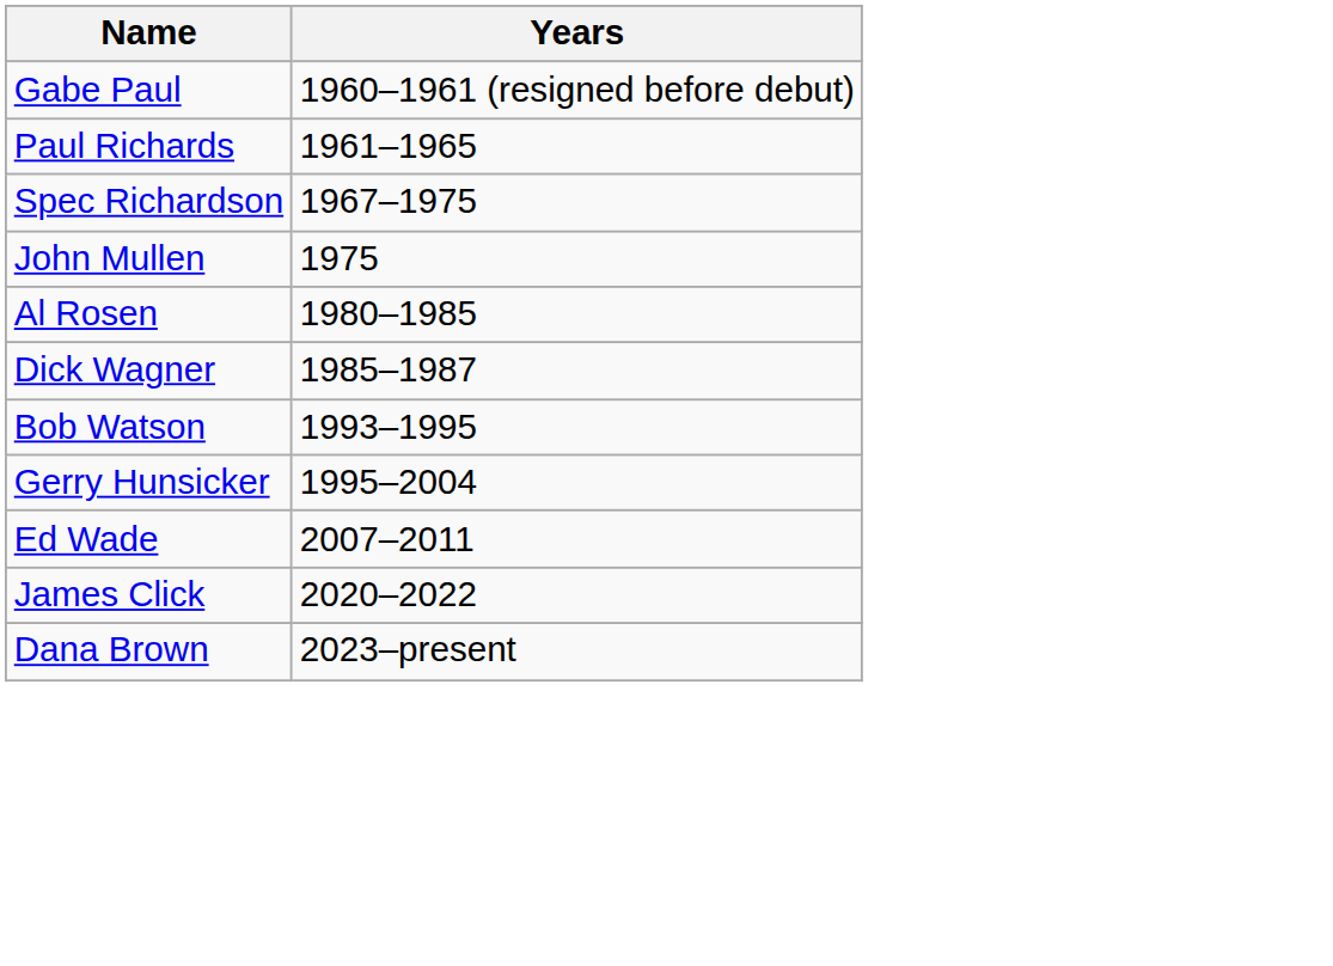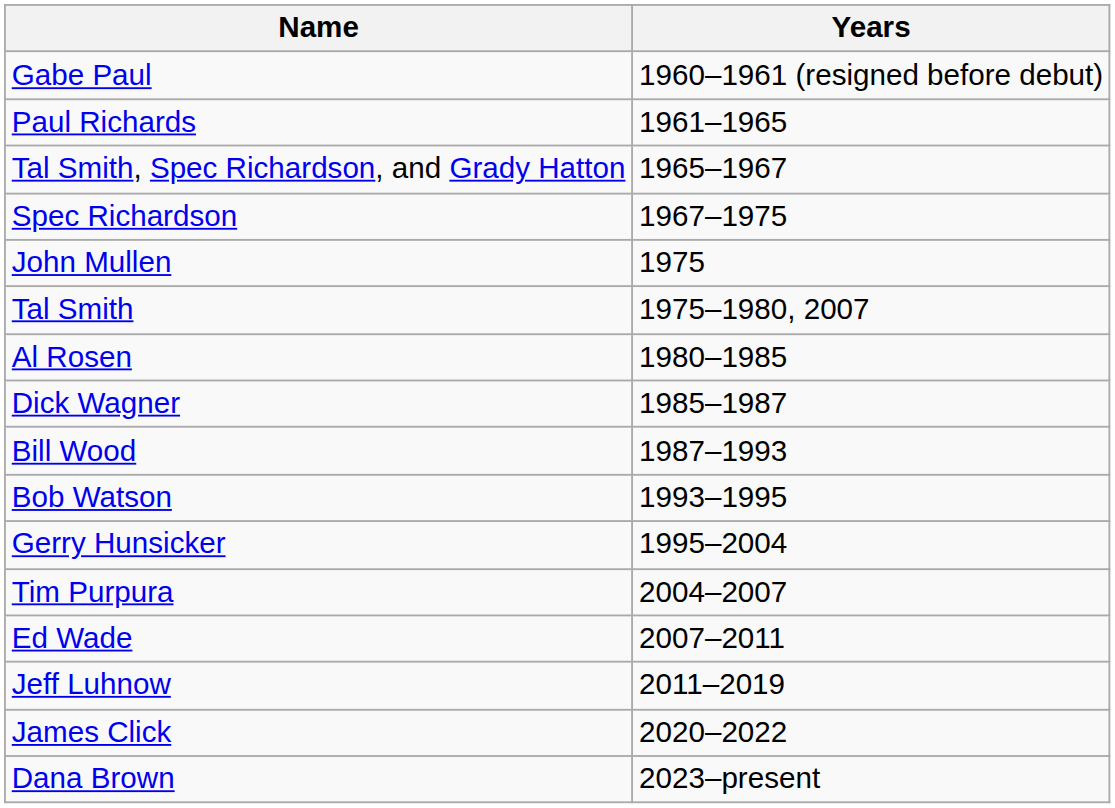+ row: Tal Smith, Spec Richardson, and Grady Hatton | 1965–1967
+ row: Tal Smith | 1975–1980, 2007
+ row: Bill Wood | 1987–1993
+ row: Tim Purpura | 2004–2007
+ row: Jeff Luhnow | 2011–2019
